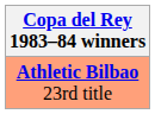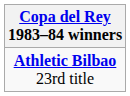row 2 | column 1: lightsalmon background -> no background
